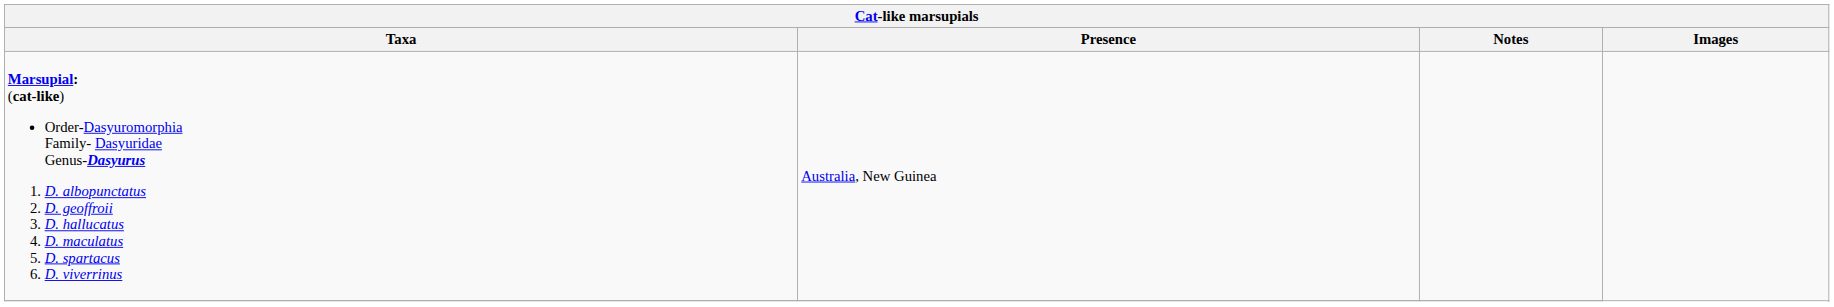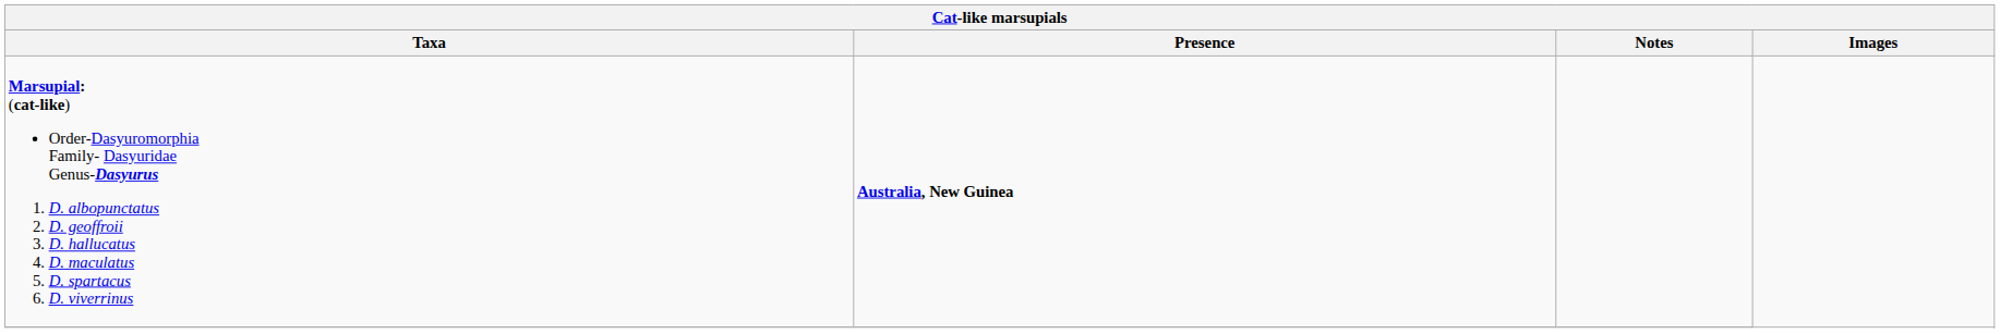row 3 | Presence: normal -> bold
